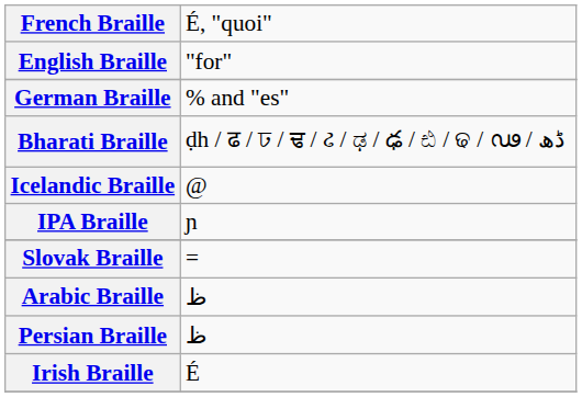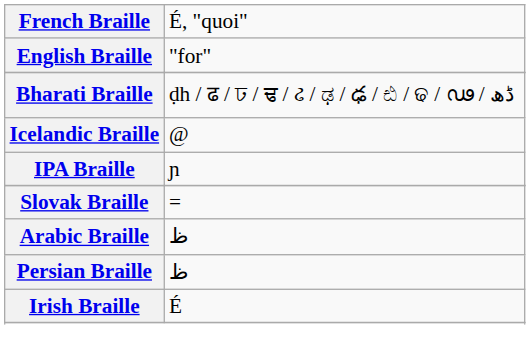- row: German Braille | % and "es"
